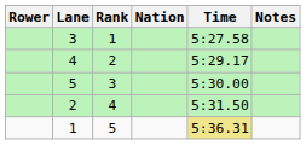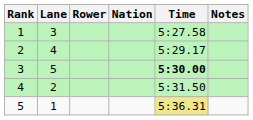columns swapped: Rank <-> Rower
row 4 | Time: normal -> bold
